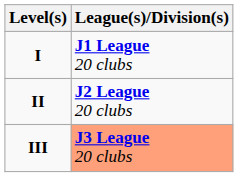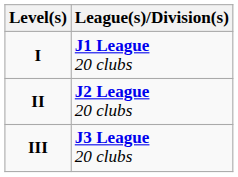III | League(s)/Division(s): lightsalmon background -> no background
